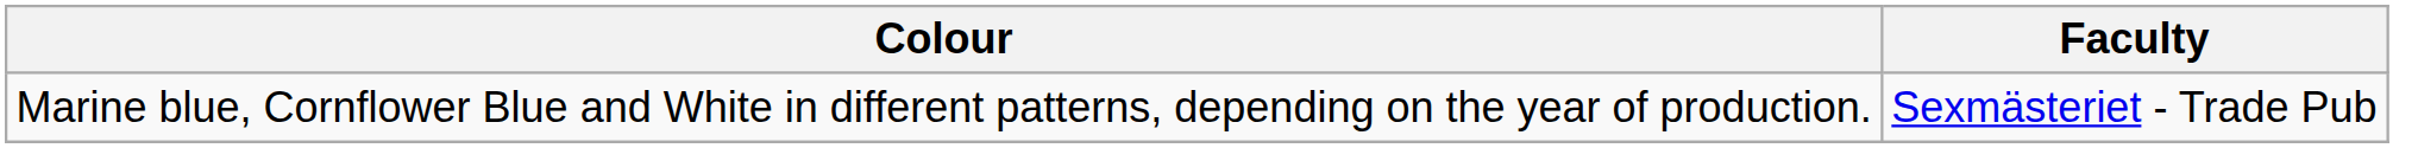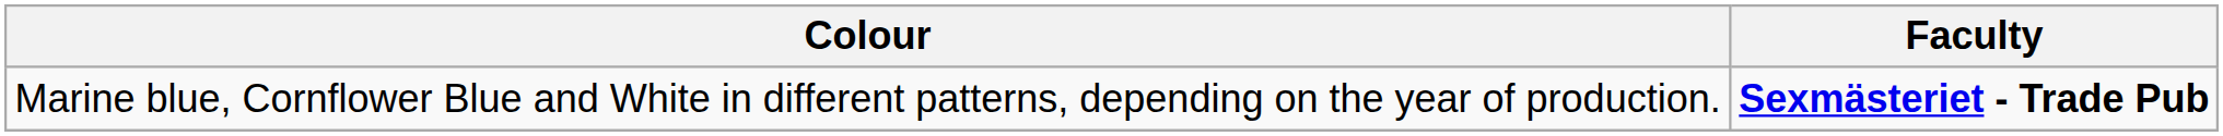row 2 | Faculty: normal -> bold
